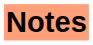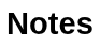row 1 | column 1: lightsalmon background -> no background
